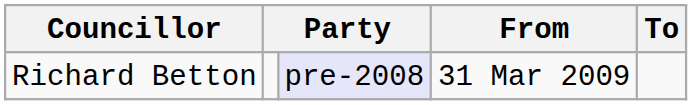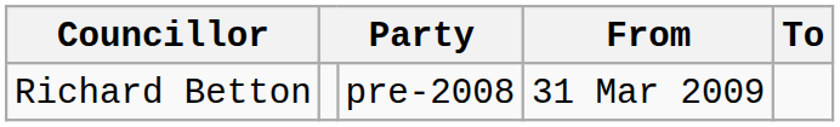Richard Betton | column 3: lavender background -> no background
